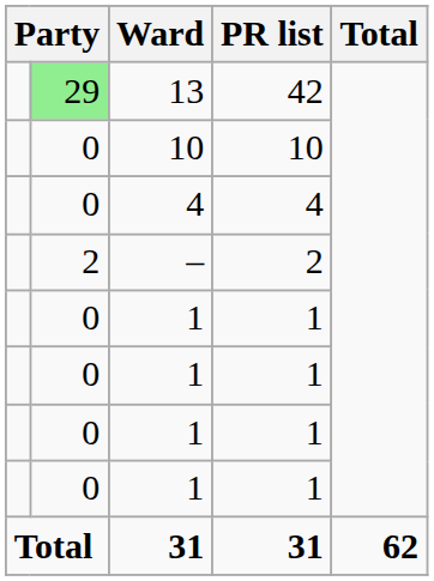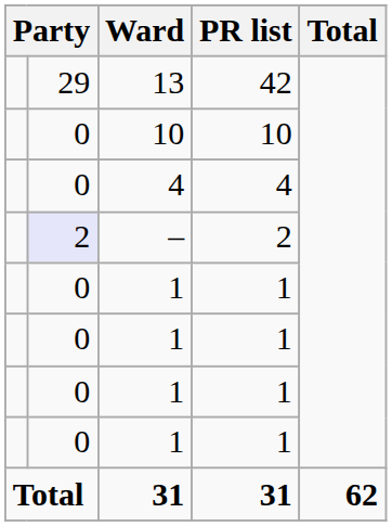13 | column 2: lightgreen background -> no background
– | column 2: no background -> lavender background
